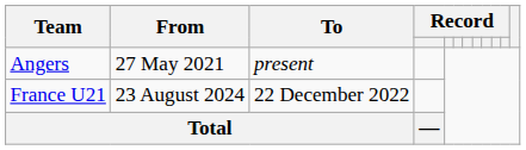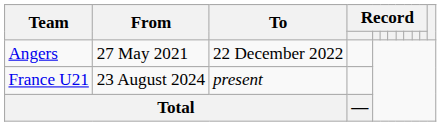Angers | To: present -> 22 December 2022
France U21 | To: 22 December 2022 -> present
